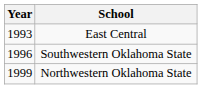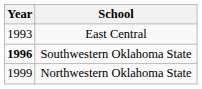Southwestern Oklahoma State | Year: normal -> bold
